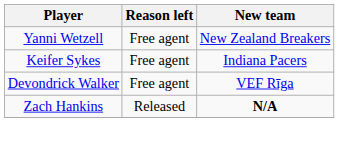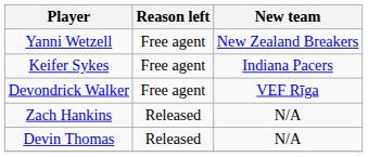Zach Hankins | New team: bold -> normal
+ row: Devin Thomas | Released | N/A
